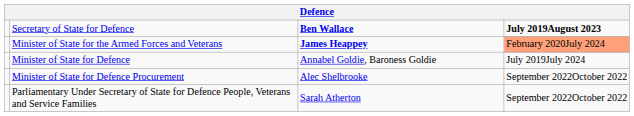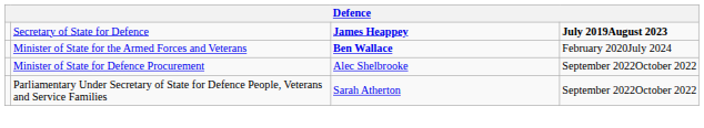Secretary of State for Defence | column 3: Ben Wallace -> James Heappey
Minister of State for the Armed Forces and Veterans | column 3: James Heappey -> Ben Wallace
Minister of State for the Armed Forces and Veterans | column 4: lightsalmon background -> no background
- row: Minister of State for Defence | Annabel Goldie, Baroness Goldie | July 2019July 2024
